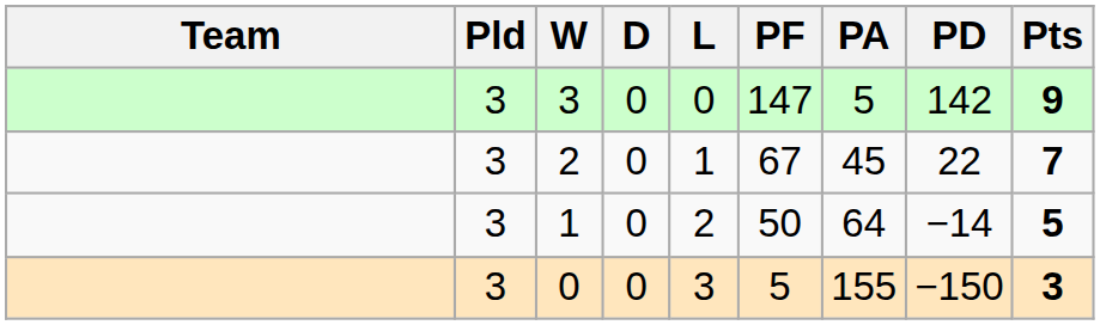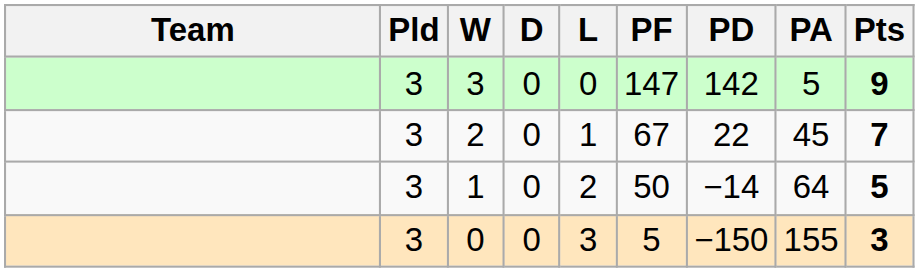columns swapped: PA <-> PD
